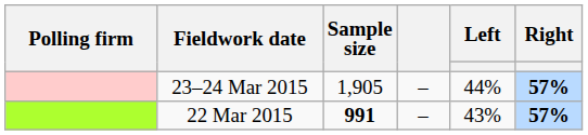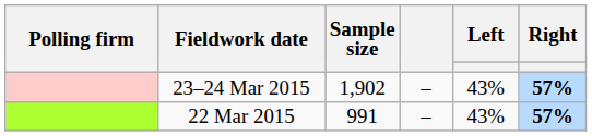23–24 Mar 2015 | Sample size: 1,905 -> 1,902
23–24 Mar 2015 | Left: 44% -> 43%
22 Mar 2015 | Sample size: bold -> normal
